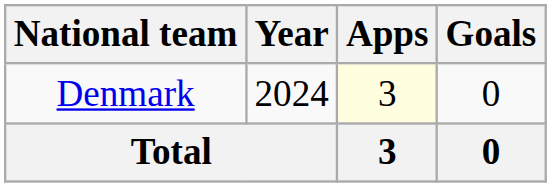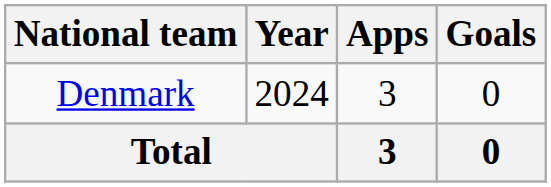Denmark | Apps: lightyellow background -> no background
